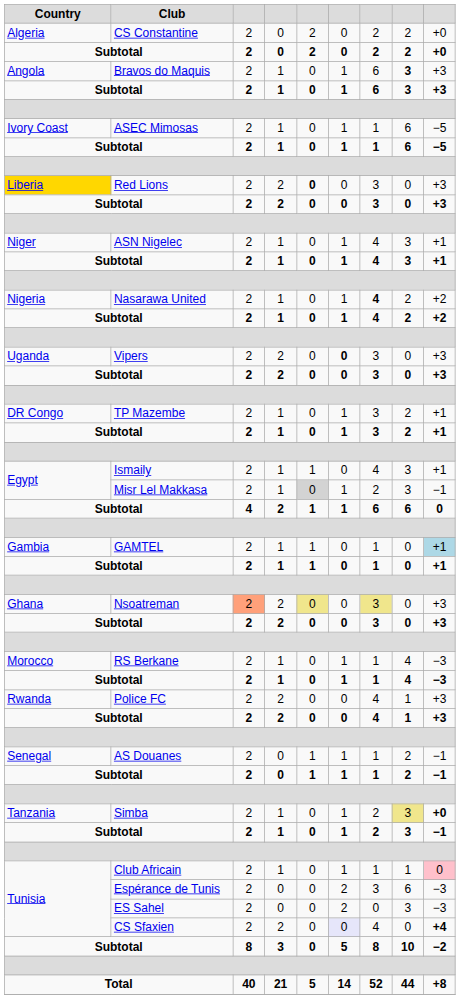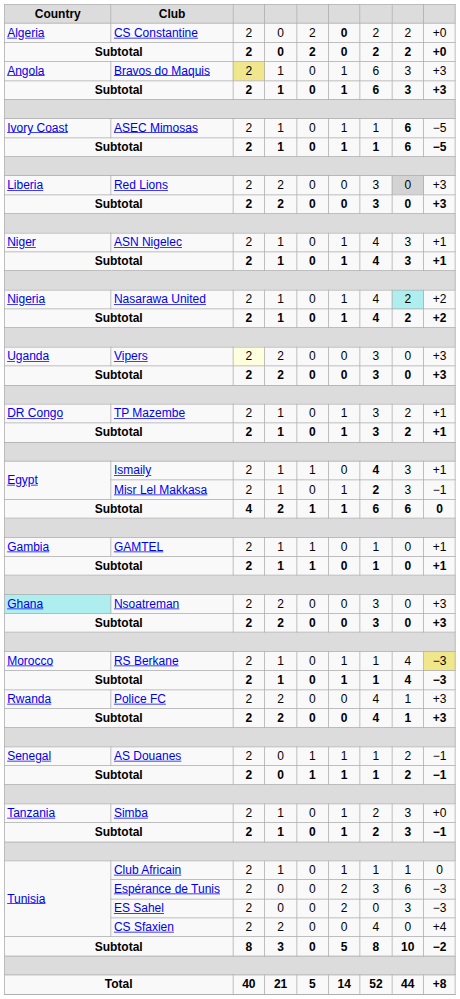CS Constantine | column 6: normal -> bold
Bravos do Maquis | column 3: no background -> khaki background
Bravos do Maquis | column 8: bold -> normal
ASEC Mimosas | column 8: normal -> bold
Red Lions | Country: gold background -> no background
Red Lions | column 5: bold -> normal
Red Lions | column 8: no background -> lightgrey background
Nasarawa United | column 7: bold -> normal
Nasarawa United | column 8: no background -> paleturquoise background
Vipers | column 3: no background -> lightyellow background
Vipers | column 6: bold -> normal
Ismaily | column 7: normal -> bold
Misr Lel Makkasa | column 5: lightgrey background -> no background
Misr Lel Makkasa | column 7: normal -> bold
GAMTEL | column 9: lightblue background -> no background
Nsoatreman | Country: no background -> paleturquoise background
Nsoatreman | column 3: lightsalmon background -> no background
Nsoatreman | column 5: khaki background -> no background
Nsoatreman | column 7: khaki background -> no background
RS Berkane | column 9: no background -> khaki background
Simba | column 8: khaki background -> no background
Simba | column 9: bold -> normal
Club Africain | column 9: pink background -> no background
CS Sfaxien | column 6: lavender background -> no background
CS Sfaxien | column 9: bold -> normal
